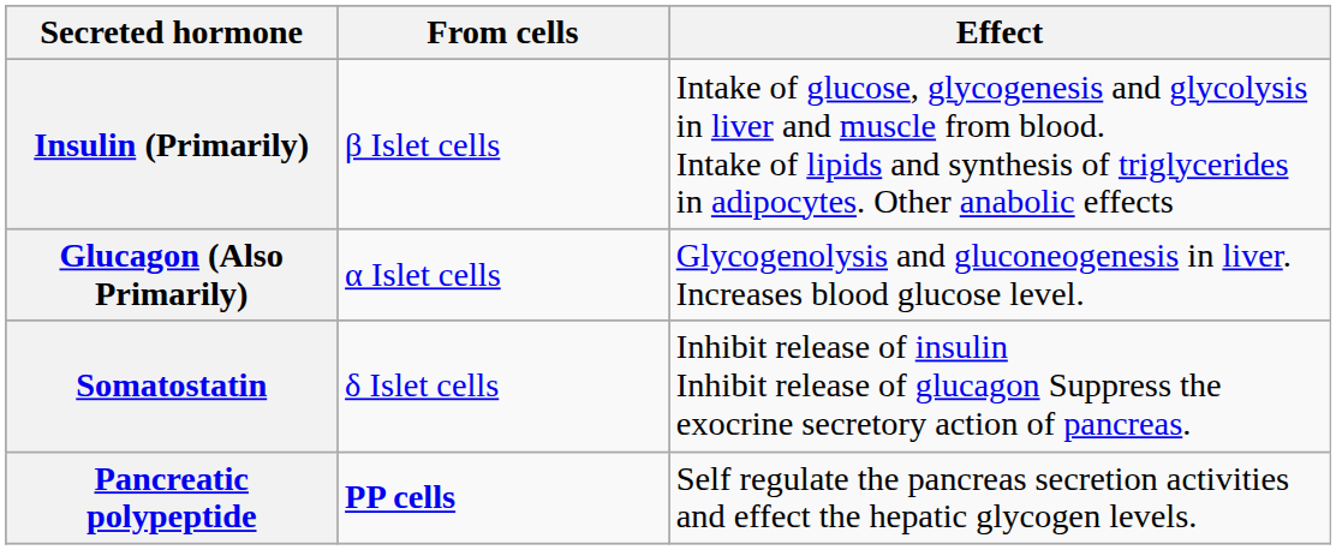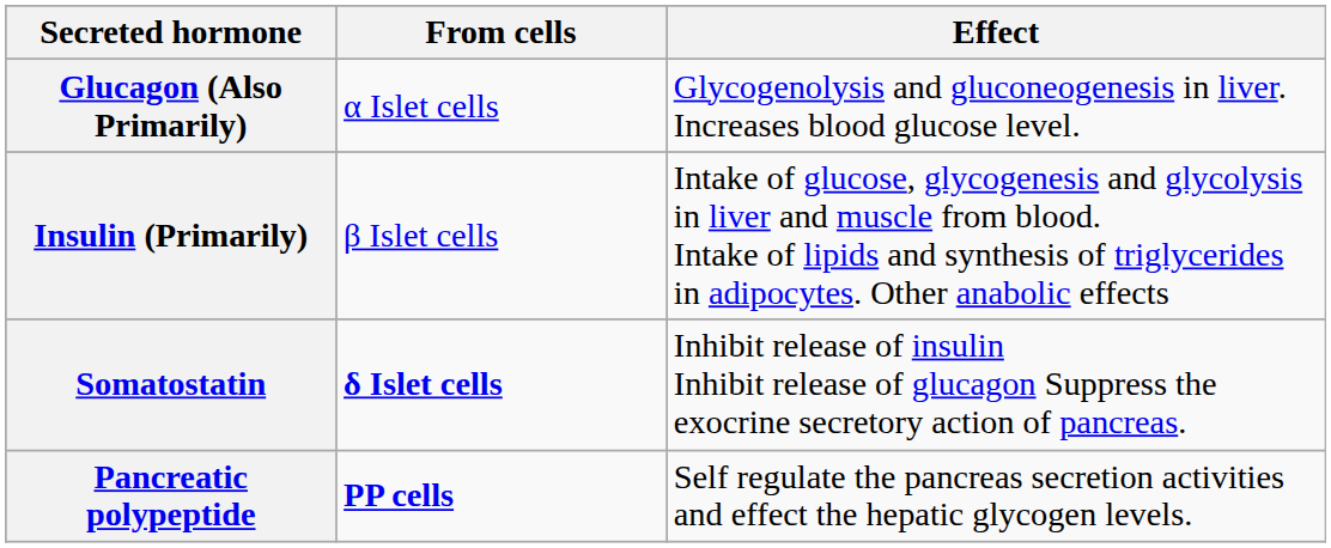rows swapped: Insulin (Primarily) <-> Glucagon (Also Primarily)
Somatostatin | From cells: normal -> bold
